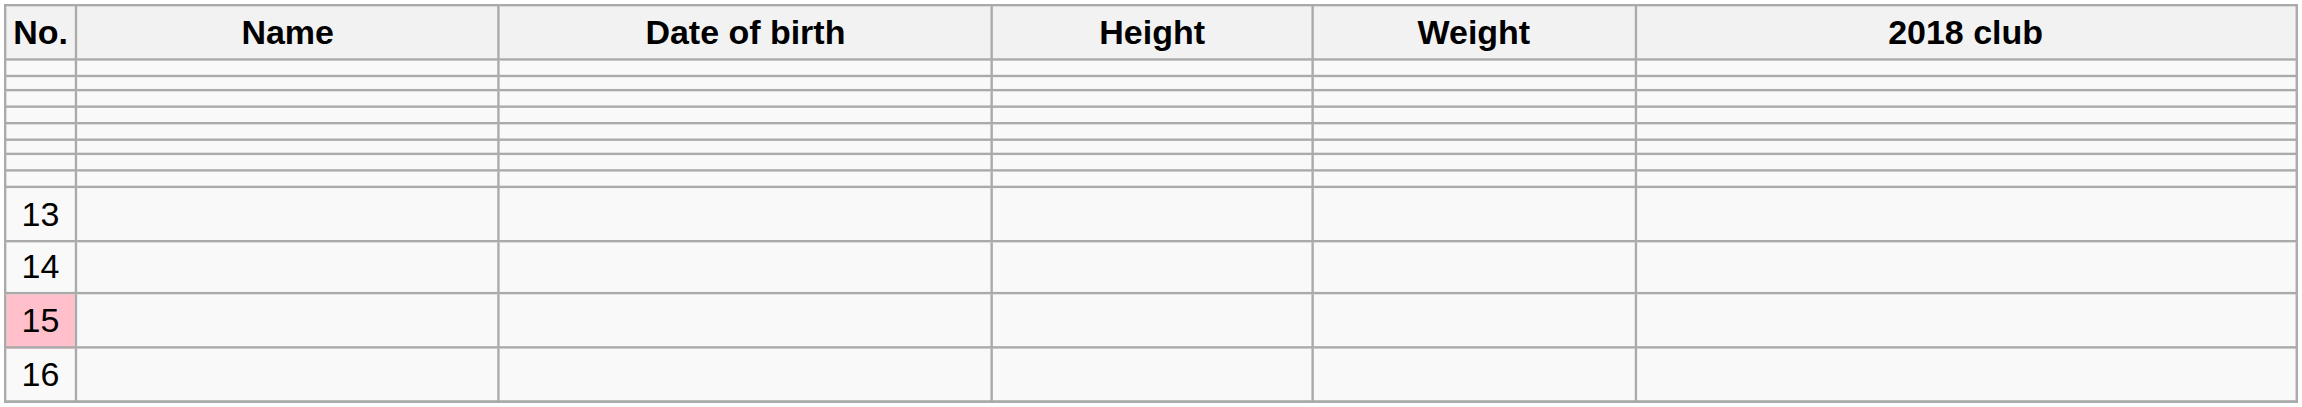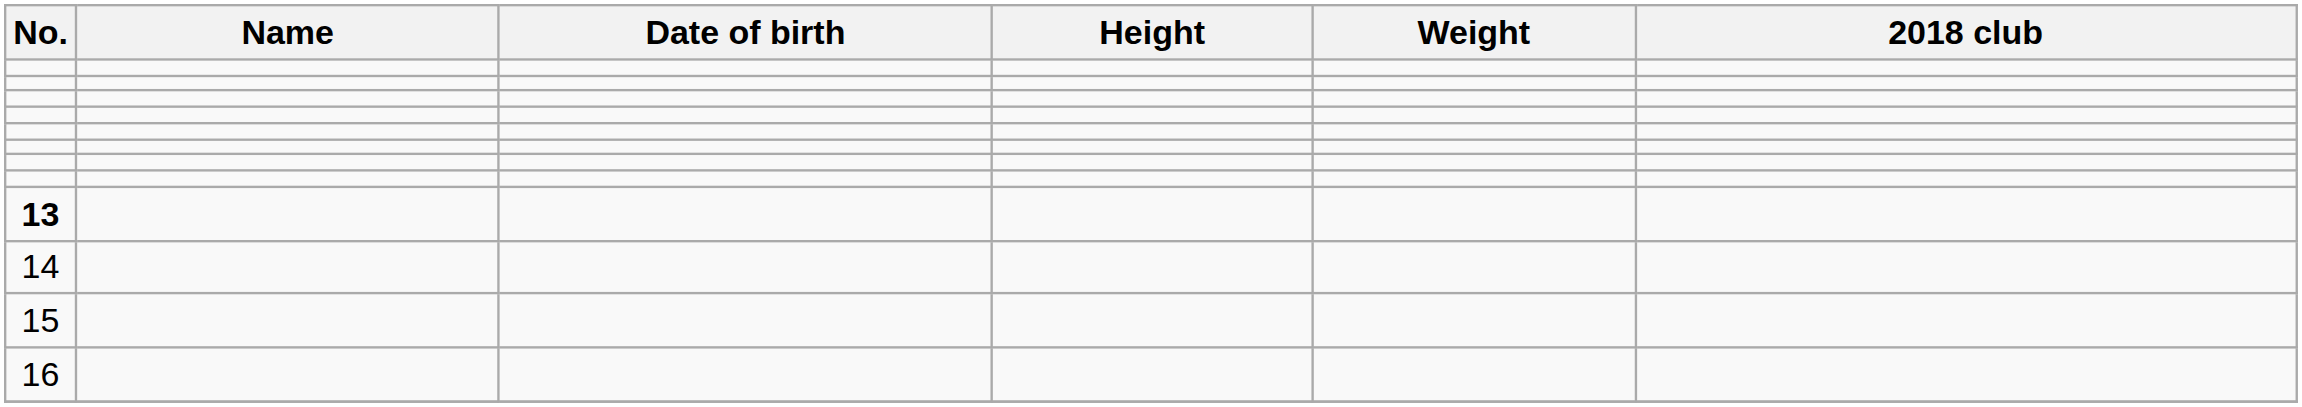13 | No.: normal -> bold
15 | No.: pink background -> no background
